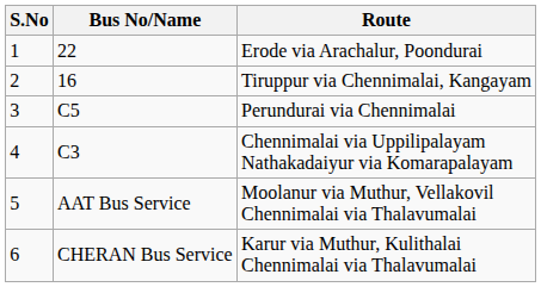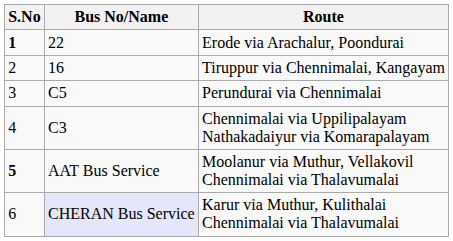Erode via Arachalur, Poondurai | S.No: normal -> bold
Moolanur via Muthur, Vellakovil Chennimalai via Thalavumalai | S.No: normal -> bold
Karur via Muthur, Kulithalai Chennimalai via Thalavumalai | Bus No/Name: no background -> lavender background
